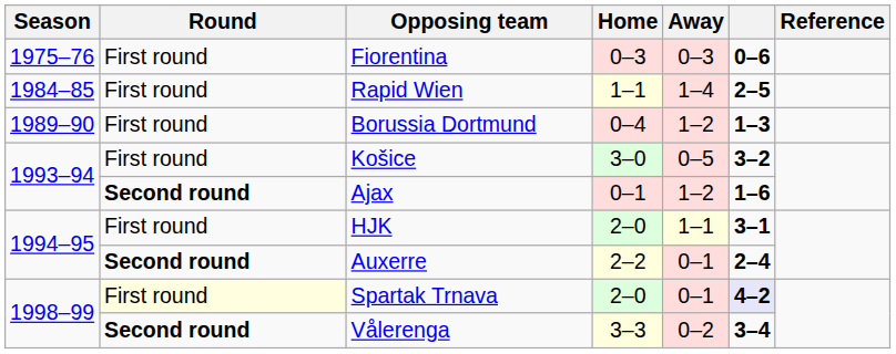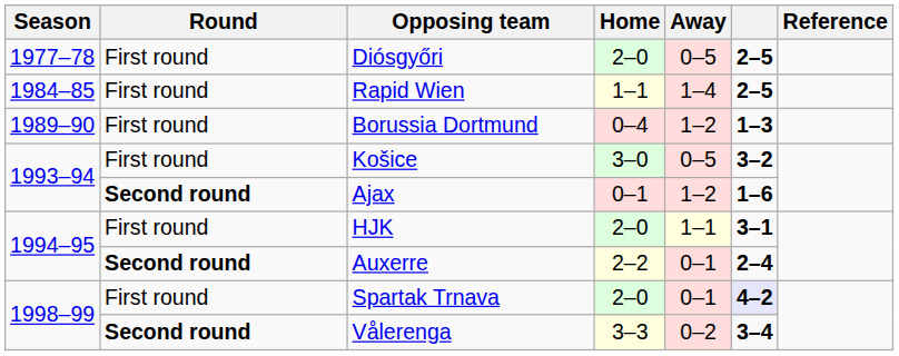- row: 1975–76 | First round | Fiorentina | 0–3 | 0–3 | 0–6
+ row: 1977–78 | First round | Diósgyőri | 2–0 | 0–5 | 2–5
Spartak Trnava | Round: lightyellow background -> no background
